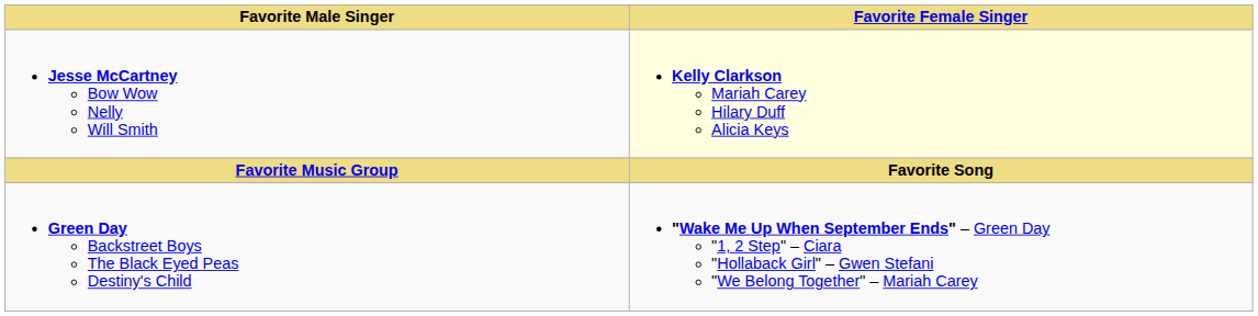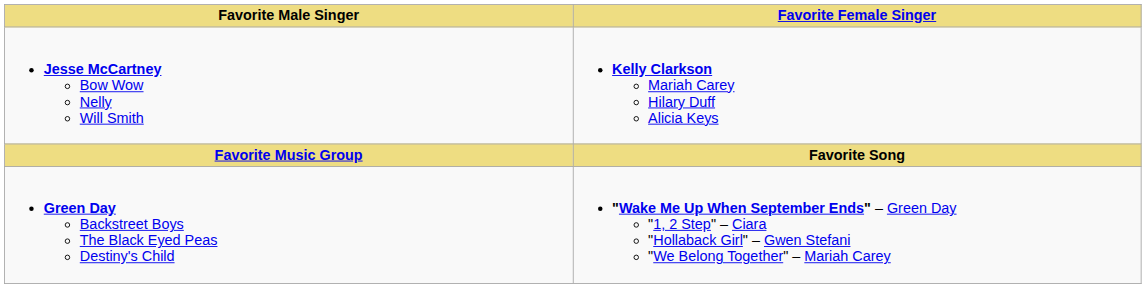Jesse McCartney Bow Wow Nelly Will Smith | Favorite Female Singer: lightyellow background -> no background
